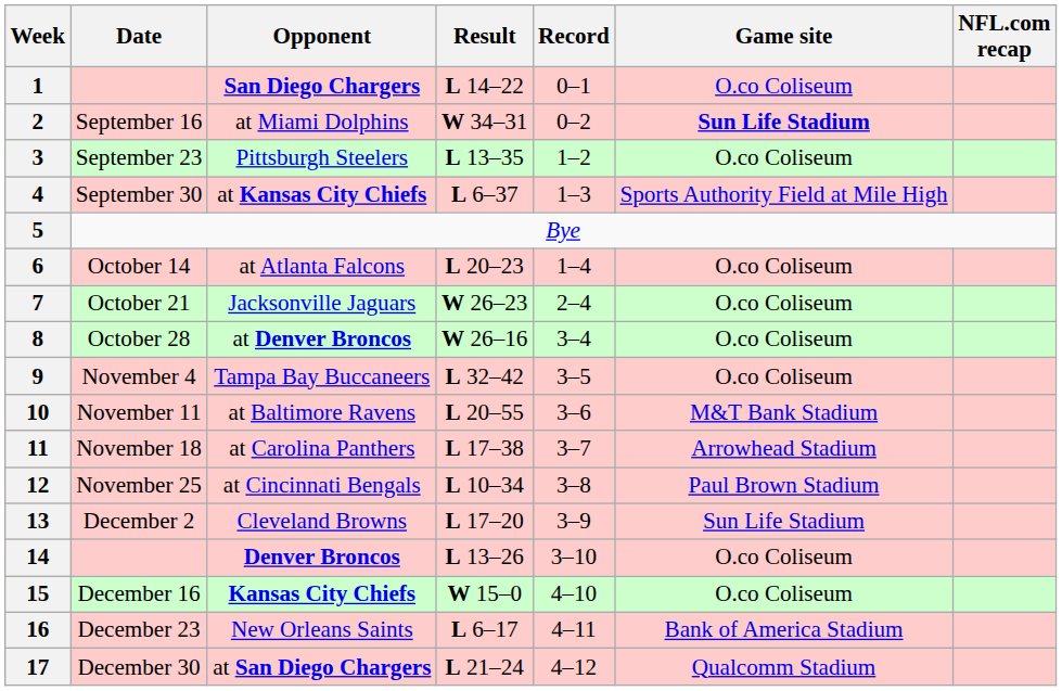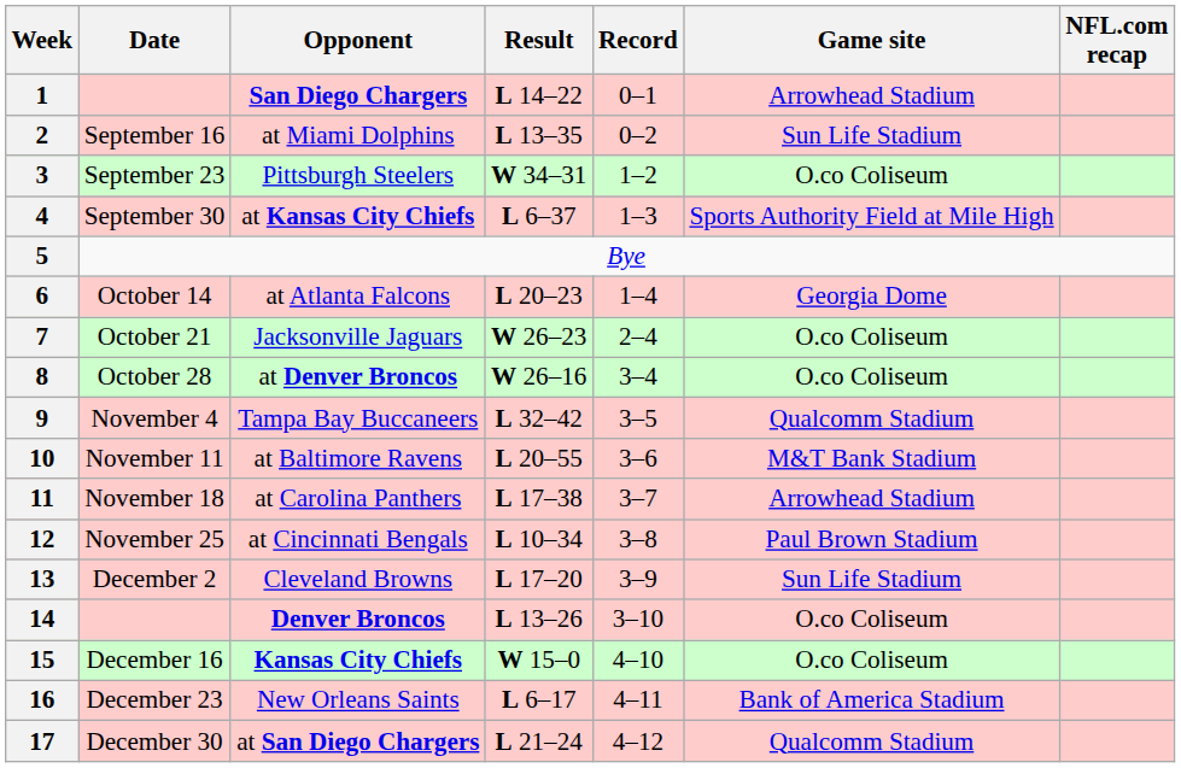1 | Game site: O.co Coliseum -> Arrowhead Stadium
2 | Result: W 34–31 -> L 13–35
2 | Game site: bold -> normal
3 | Result: L 13–35 -> W 34–31
6 | Game site: O.co Coliseum -> Georgia Dome
9 | Game site: O.co Coliseum -> Qualcomm Stadium
